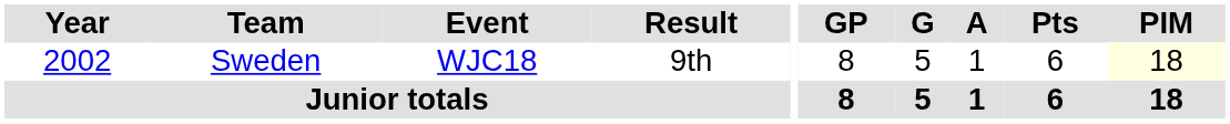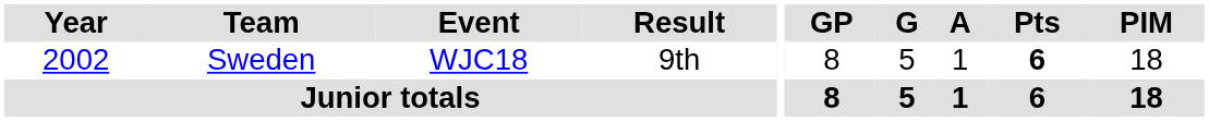Sweden | Pts: normal -> bold
Sweden | PIM: lightyellow background -> no background
